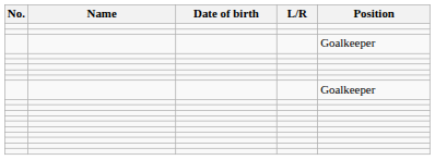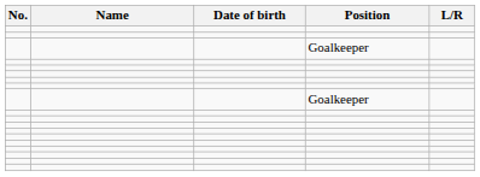columns swapped: Position <-> L/R
